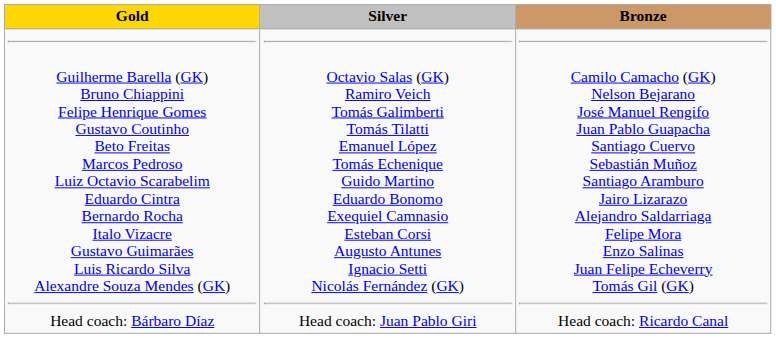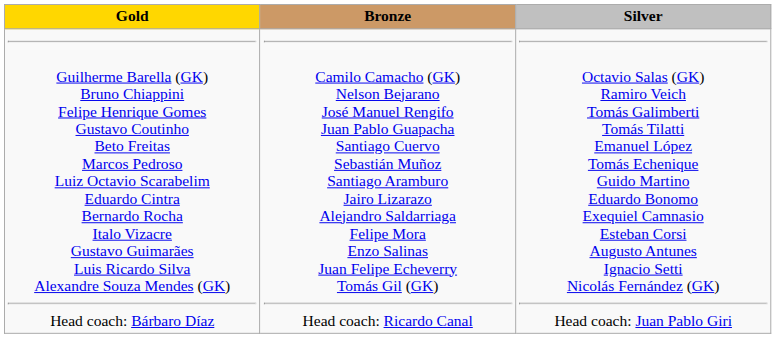columns swapped: Silver <-> Bronze
